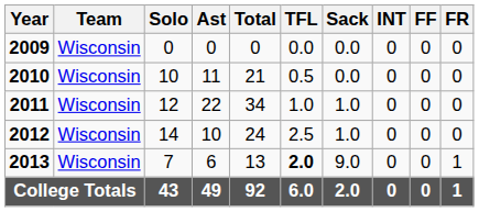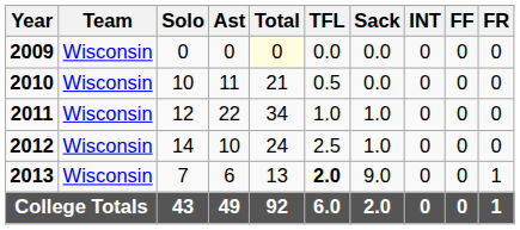2009 | Total: no background -> lightyellow background
